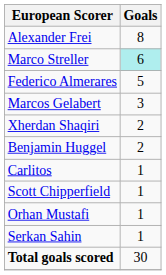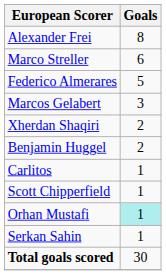Marco Streller | Goals: paleturquoise background -> no background
Orhan Mustafi | Goals: no background -> paleturquoise background
